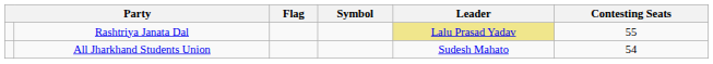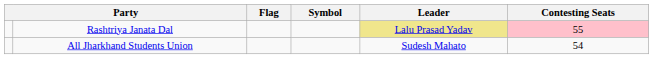Rashtriya Janata Dal | Contesting Seats: no background -> pink background
